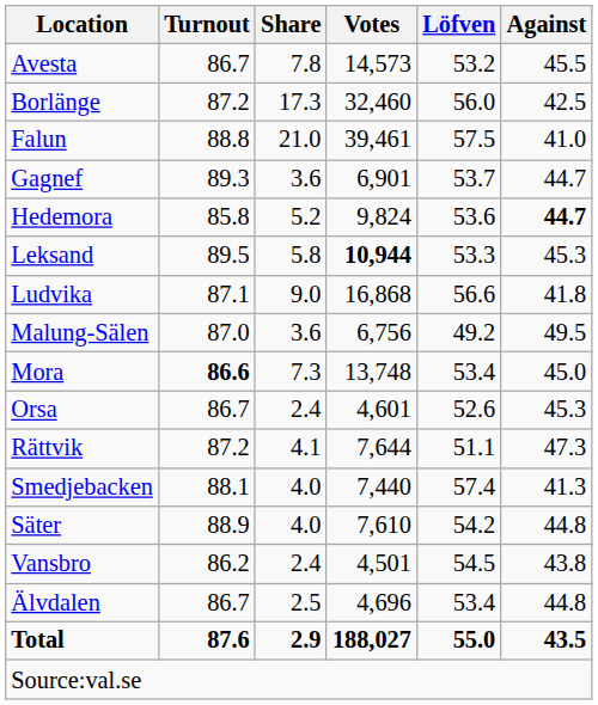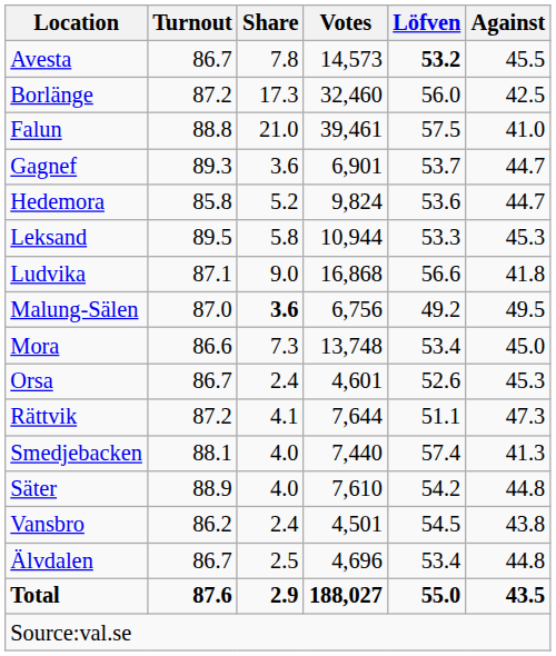Avesta | Löfven: normal -> bold
Hedemora | Against: bold -> normal
Leksand | Votes: bold -> normal
Malung-Sälen | Share: normal -> bold
Mora | Turnout: bold -> normal
